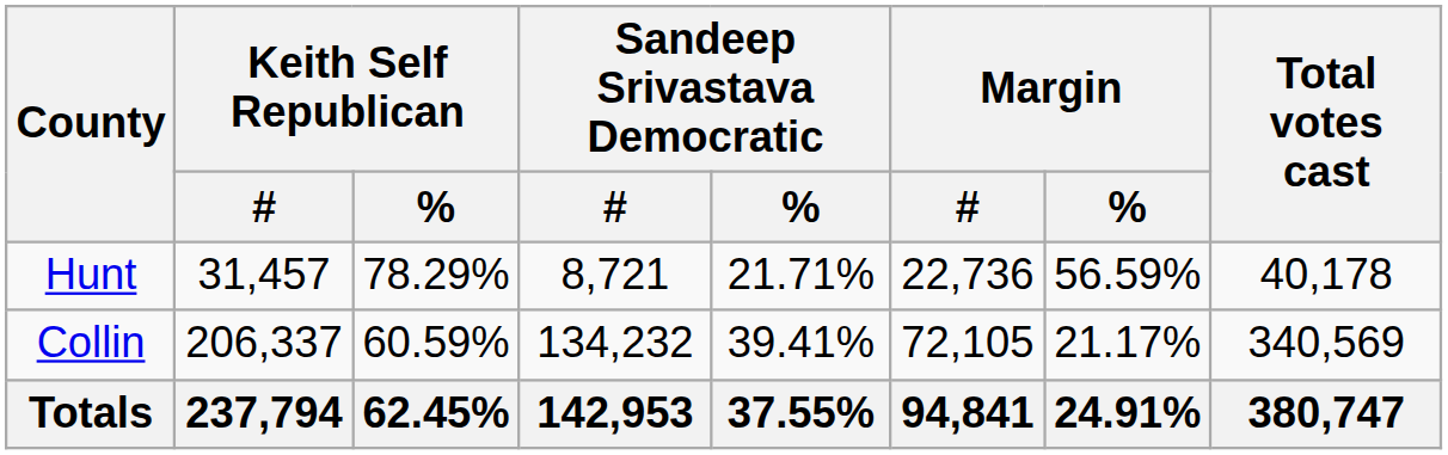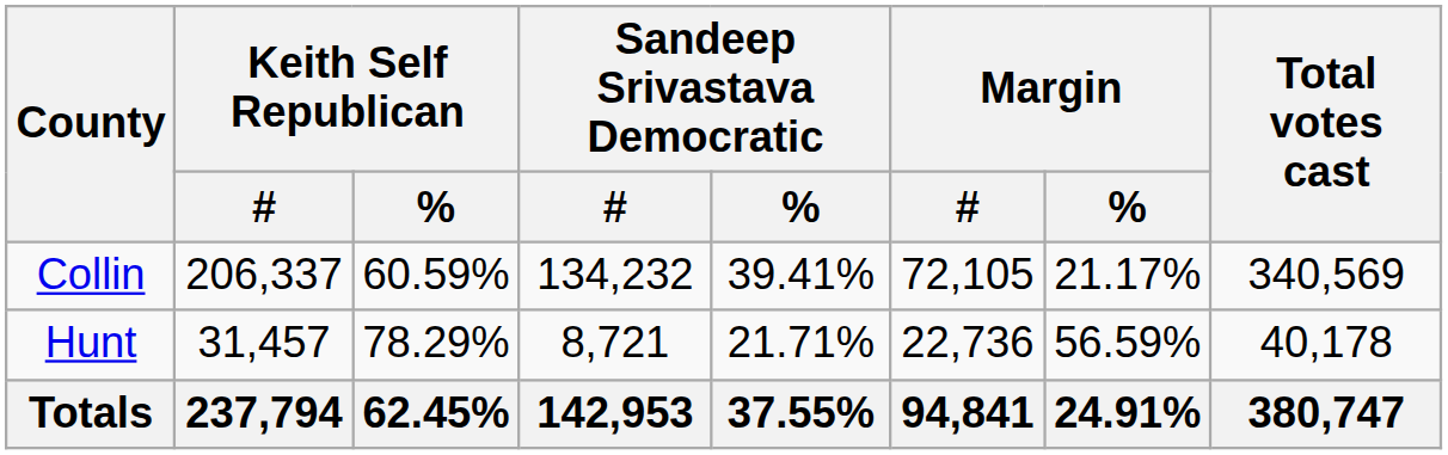rows swapped: Collin <-> Hunt
